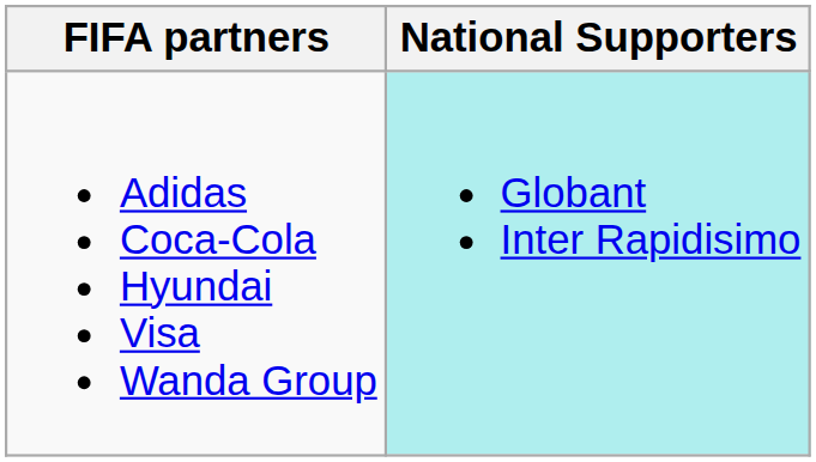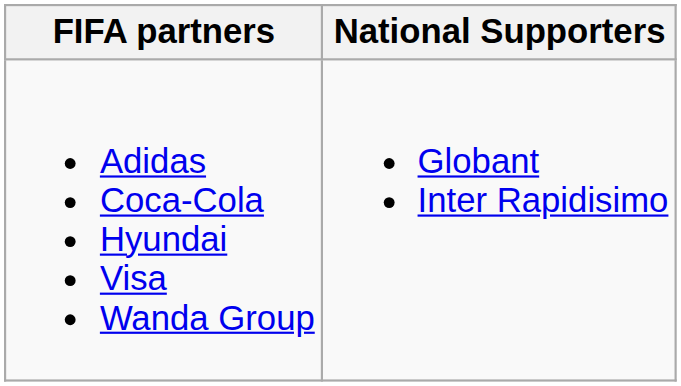Adidas Coca-Cola Hyundai Visa Wanda Group | National Supporters: paleturquoise background -> no background
